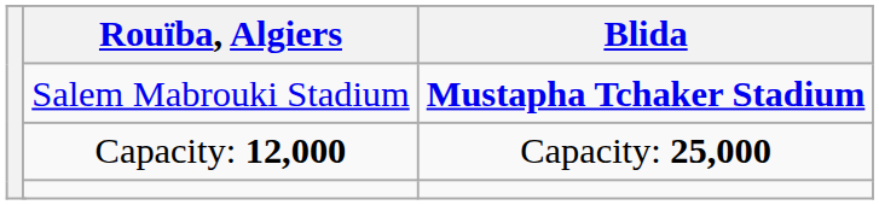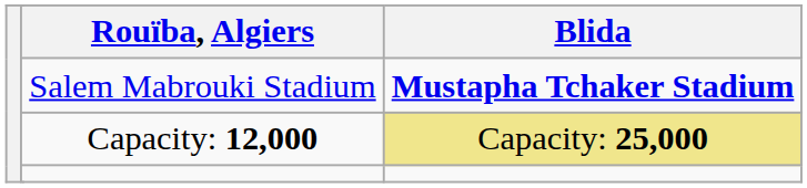Capacity: 12,000 | Blida: no background -> khaki background
